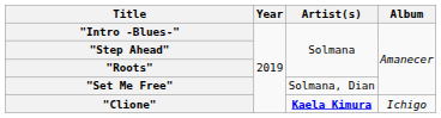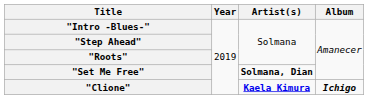"Set Me Free" | Artist(s): normal -> bold
"Clione" | Album: normal -> bold
